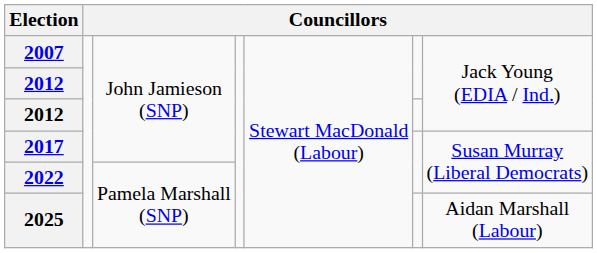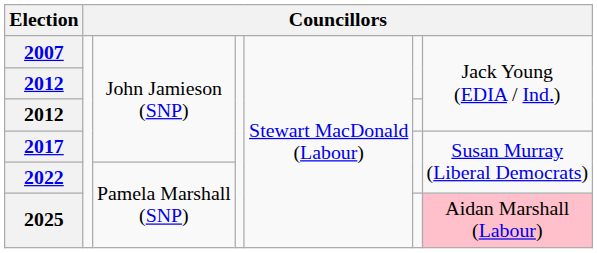2025 | column 7: no background -> pink background
